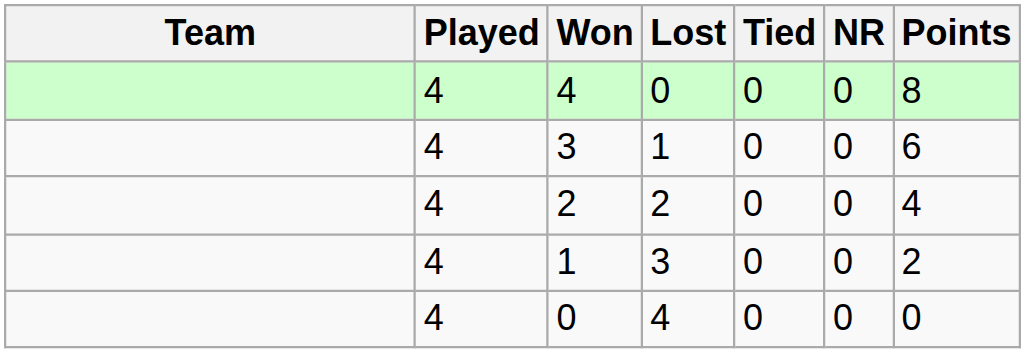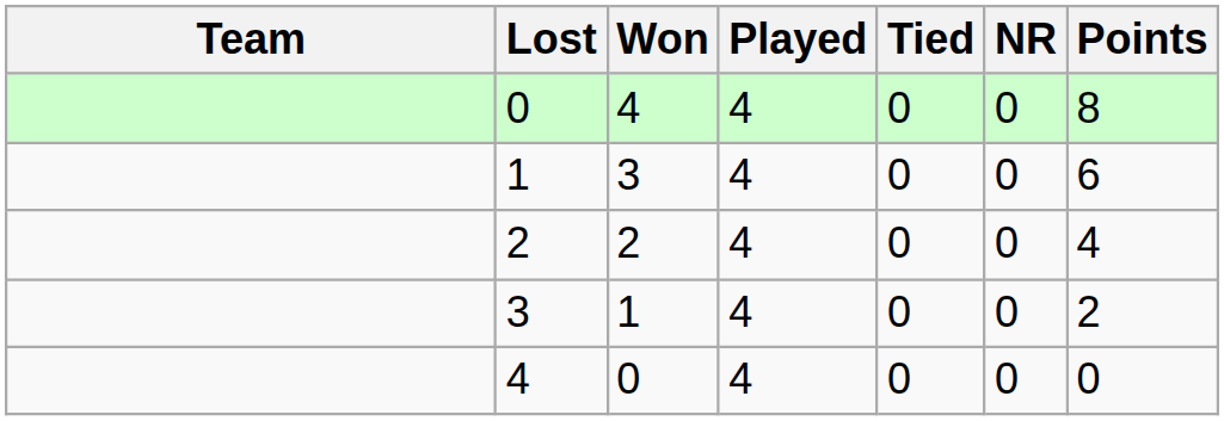columns swapped: Played <-> Lost
